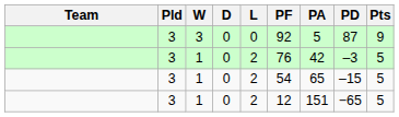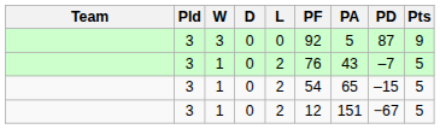row 3 | PA: 42 -> 43
row 3 | PD: –3 -> –7
row 5 | PD: −65 -> −67
